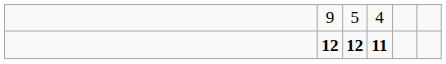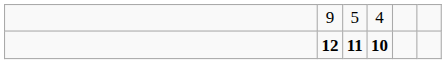row 2 | column 3: 12 -> 11
row 2 | column 4: 11 -> 10
